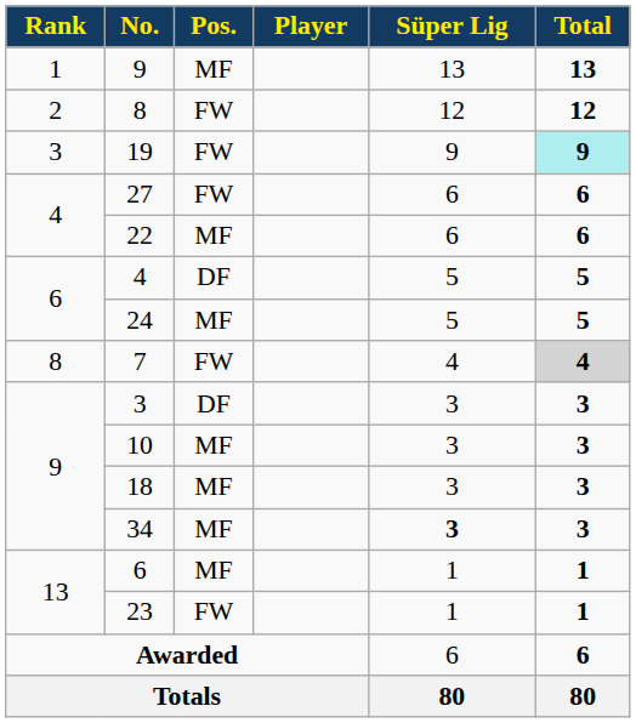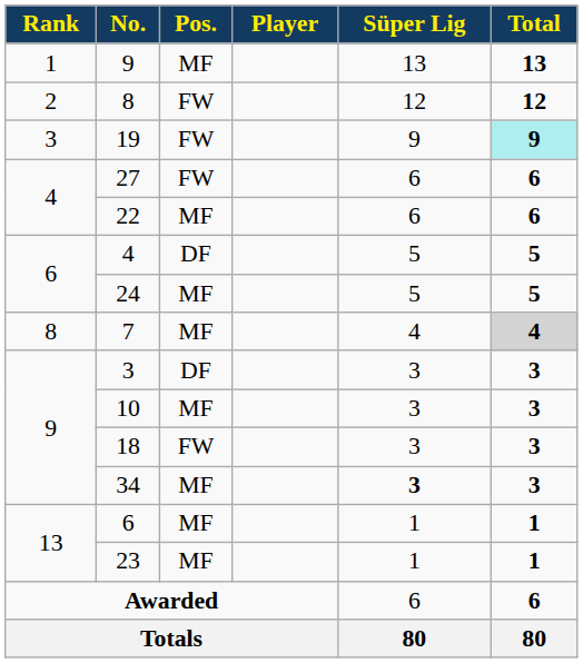7 | Pos.: FW -> MF
18 | Pos.: MF -> FW
23 | Pos.: FW -> MF
